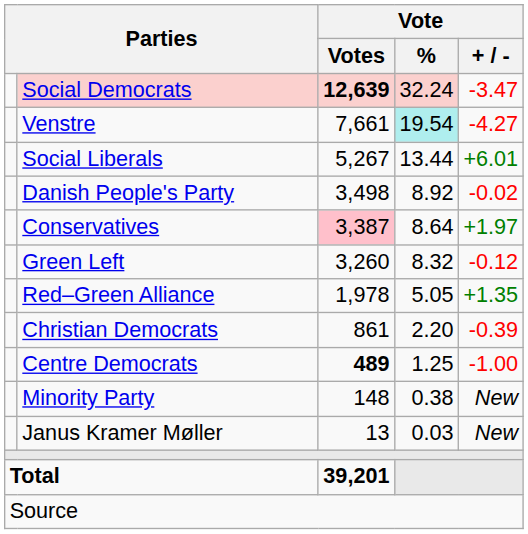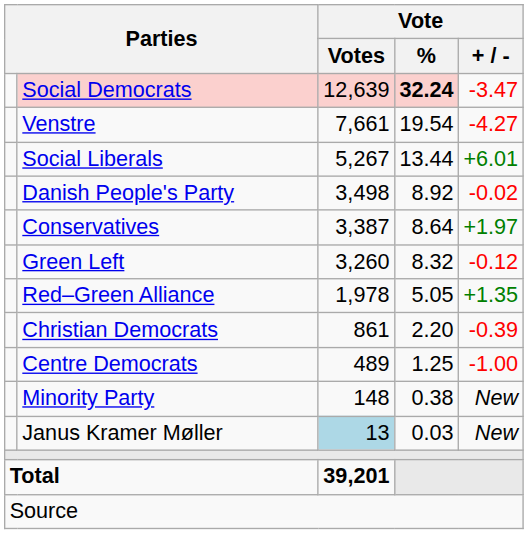Social Democrats | Vote / Votes: bold -> normal
Social Democrats | Vote / %: normal -> bold
Venstre | Vote / %: paleturquoise background -> no background
Conservatives | Vote / Votes: pink background -> no background
Centre Democrats | Vote / Votes: bold -> normal
Janus Kramer Møller | Vote / Votes: no background -> lightblue background
